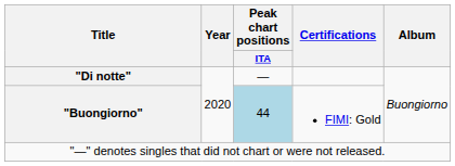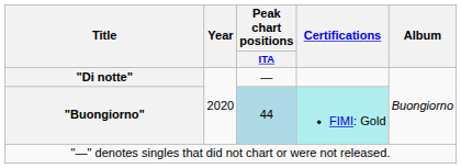"Buongiorno" | Certifications: no background -> paleturquoise background
